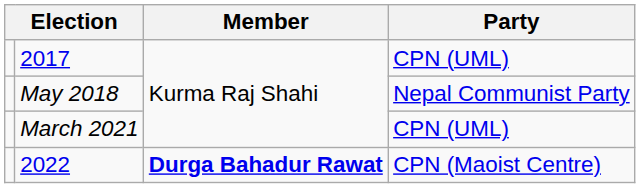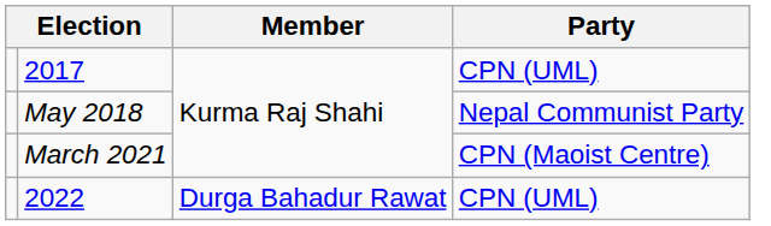March 2021 | Party: CPN (UML) -> CPN (Maoist Centre)
2022 | Member: bold -> normal
2022 | Party: CPN (Maoist Centre) -> CPN (UML)
